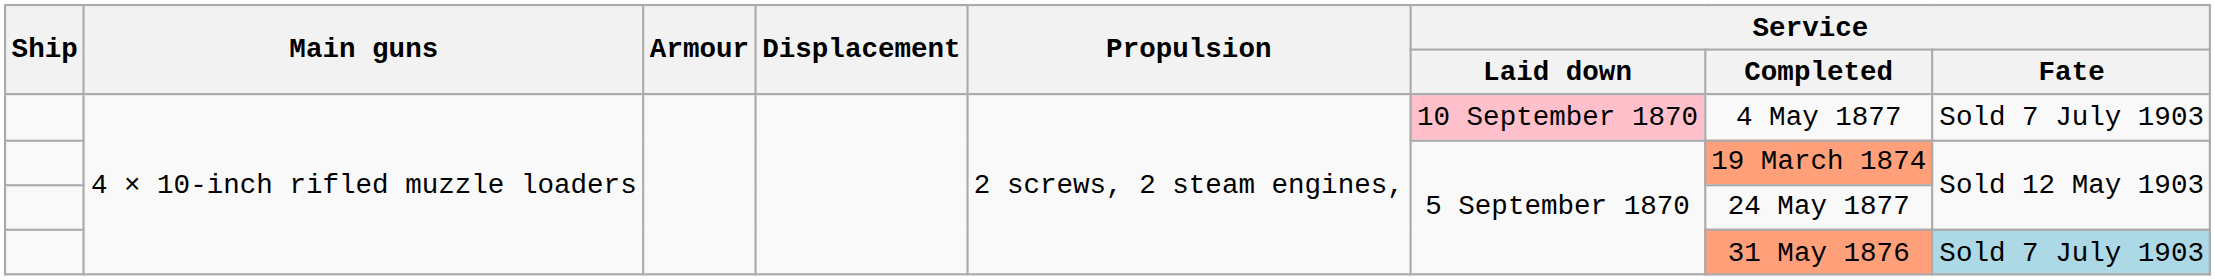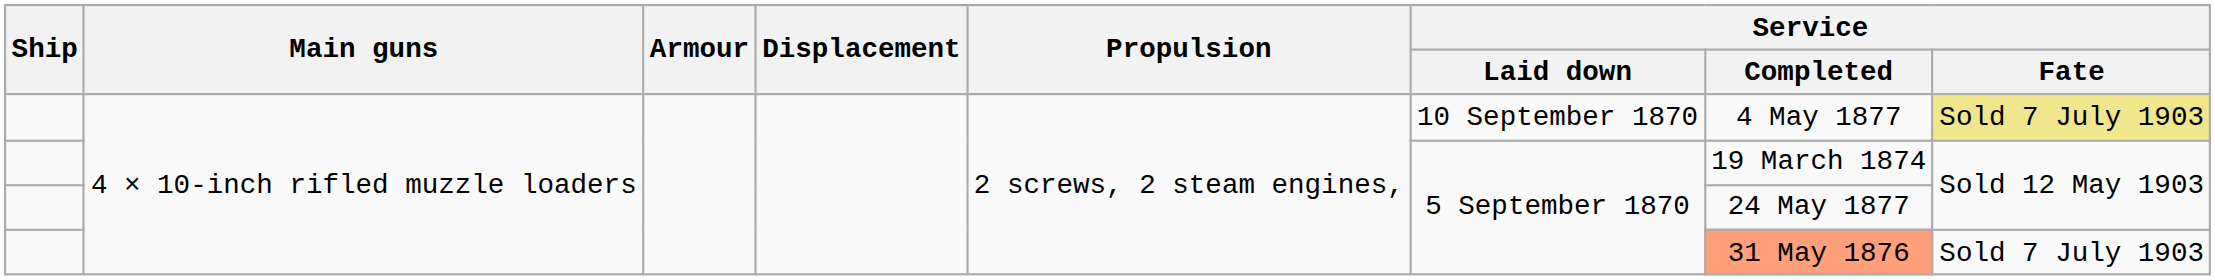row 3 | Service / Laid down: pink background -> no background
row 3 | Service / Fate: no background -> khaki background
row 4 | Service / Completed: lightsalmon background -> no background
row 6 | Service / Fate: lightblue background -> no background
